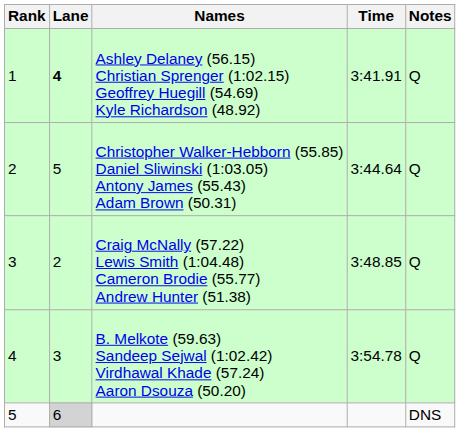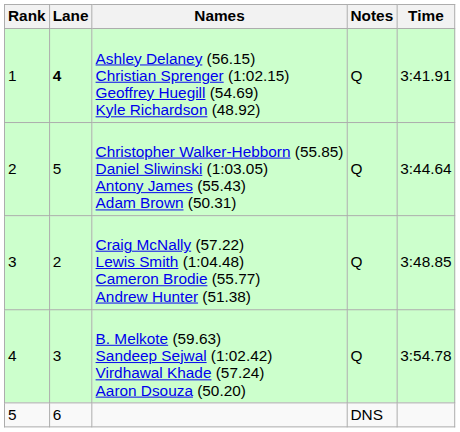columns swapped: Time <-> Notes
row 6 | Lane: lightgrey background -> no background
